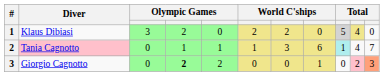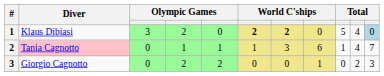Klaus Dibiasi | column 6: normal -> bold
Klaus Dibiasi | column 7: normal -> bold
Klaus Dibiasi | column 9: lightgrey background -> no background
Klaus Dibiasi | column 10: khaki background -> no background
Klaus Dibiasi | column 11: no background -> lightblue background
Tania Cagnotto | column 9: paleturquoise background -> no background
Giorgio Cagnotto | column 4: bold -> normal
Giorgio Cagnotto | column 10: pink background -> no background
Giorgio Cagnotto | column 11: lightsalmon background -> no background
